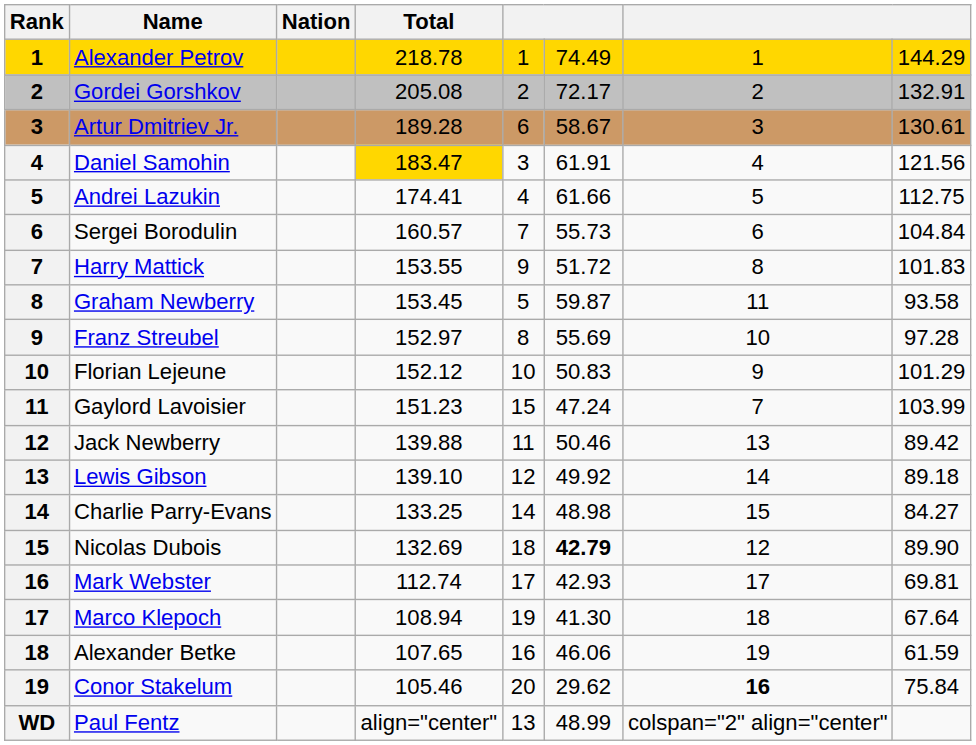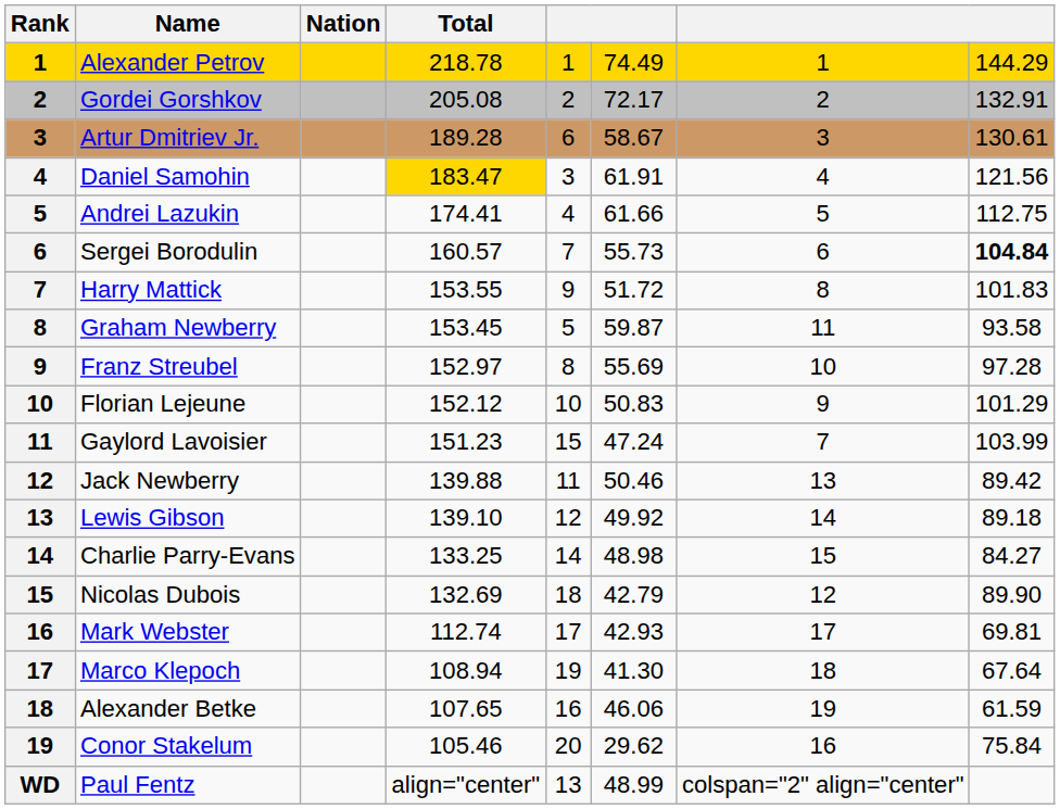Sergei Borodulin | column 8: normal -> bold
Nicolas Dubois | column 6: bold -> normal
Conor Stakelum | column 7: bold -> normal
